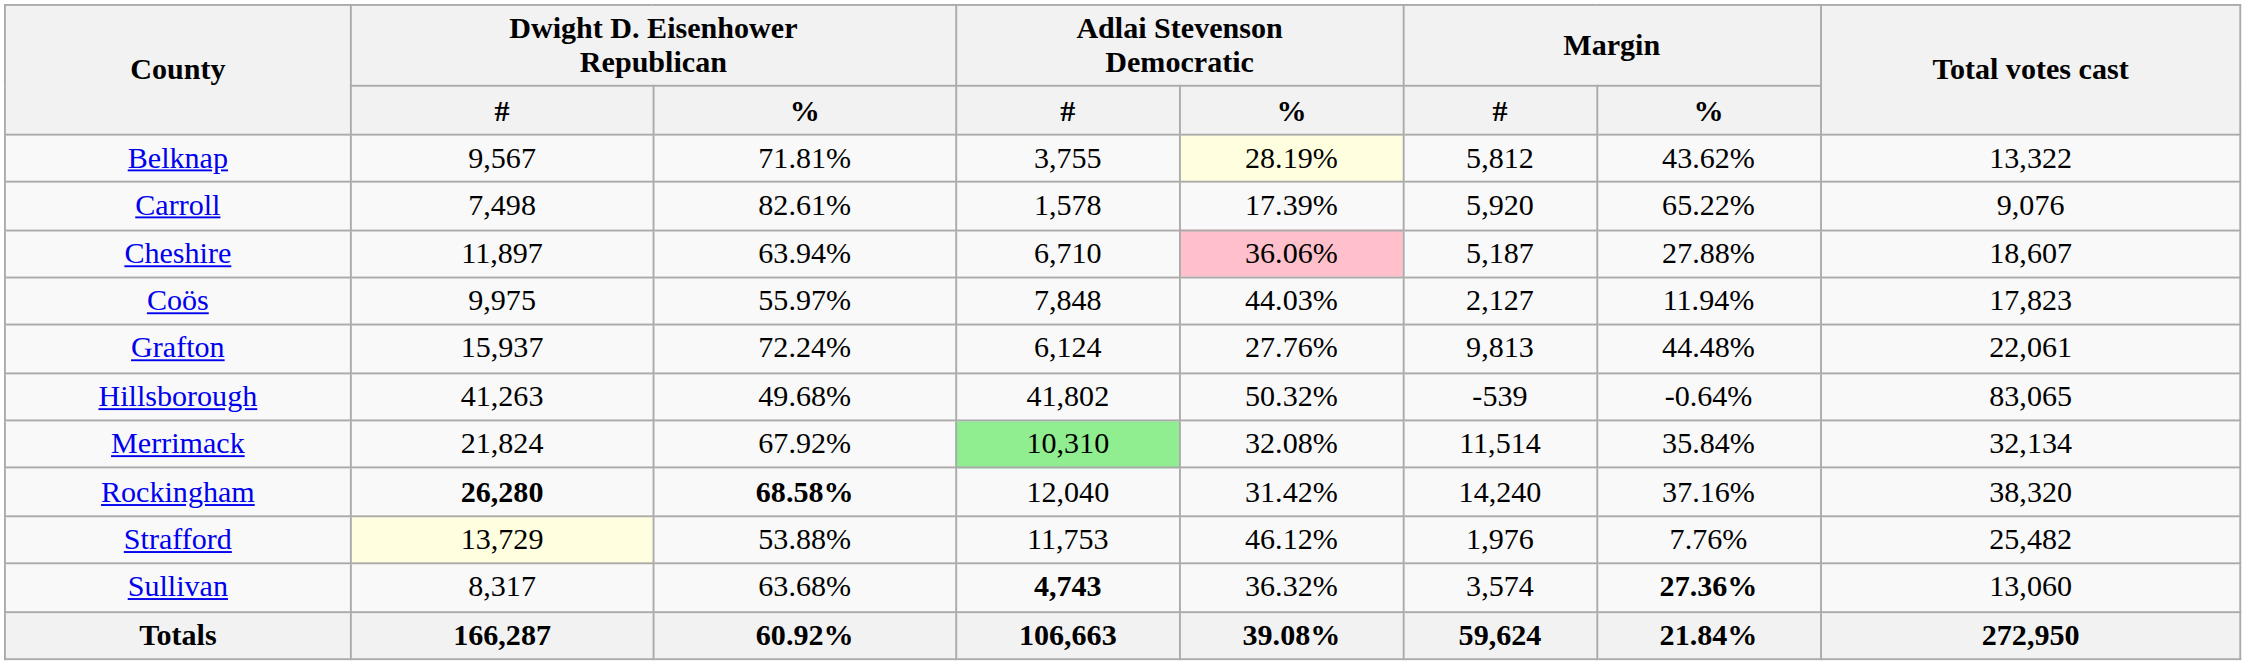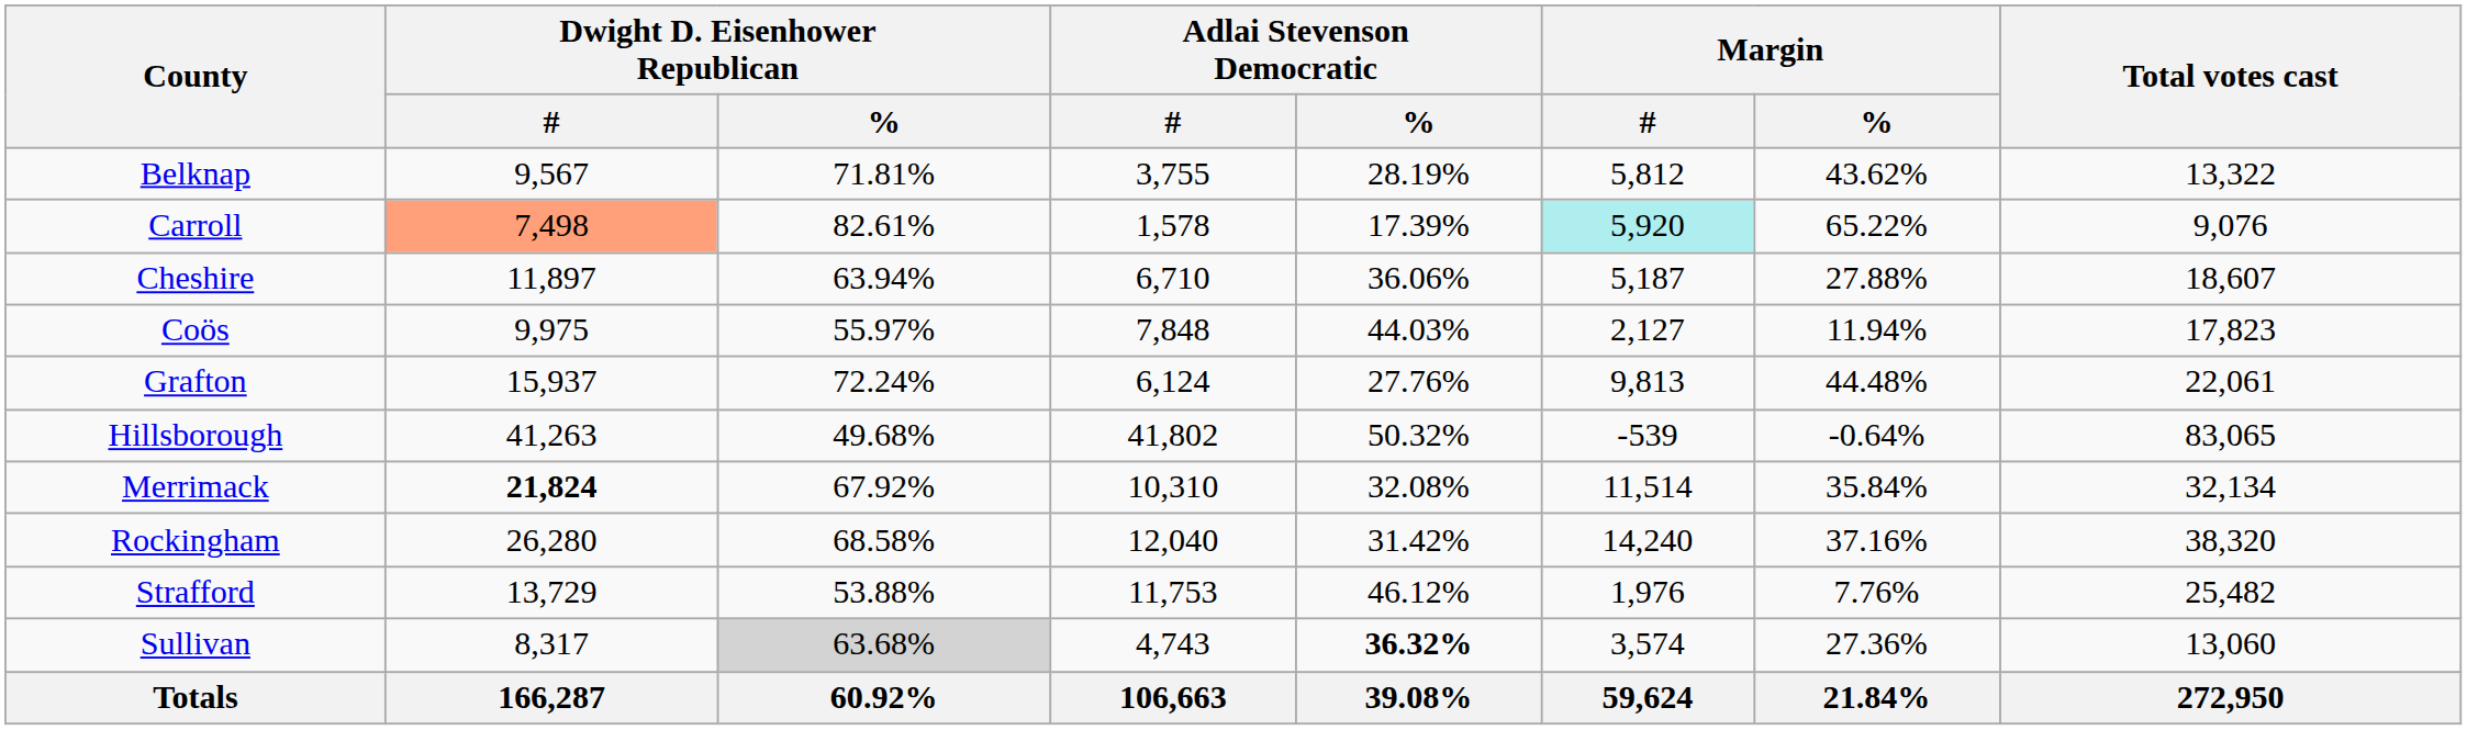Belknap | Adlai Stevenson Democratic / %: lightyellow background -> no background
Carroll | Dwight D. Eisenhower Republican / #: no background -> lightsalmon background
Carroll | Margin / #: no background -> paleturquoise background
Cheshire | Adlai Stevenson Democratic / %: pink background -> no background
Merrimack | Dwight D. Eisenhower Republican / #: normal -> bold
Merrimack | Adlai Stevenson Democratic / #: lightgreen background -> no background
Rockingham | Dwight D. Eisenhower Republican / #: bold -> normal
Rockingham | Dwight D. Eisenhower Republican / %: bold -> normal
Strafford | Dwight D. Eisenhower Republican / #: lightyellow background -> no background
Sullivan | Dwight D. Eisenhower Republican / %: no background -> lightgrey background
Sullivan | Adlai Stevenson Democratic / #: bold -> normal
Sullivan | Adlai Stevenson Democratic / %: normal -> bold
Sullivan | Margin / %: bold -> normal
